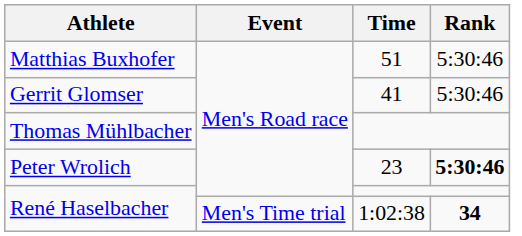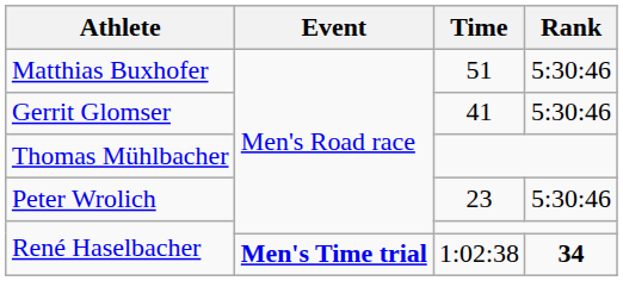Peter Wrolich | Rank: bold -> normal
René Haselbacher / 1:02:38 | Event: normal -> bold
